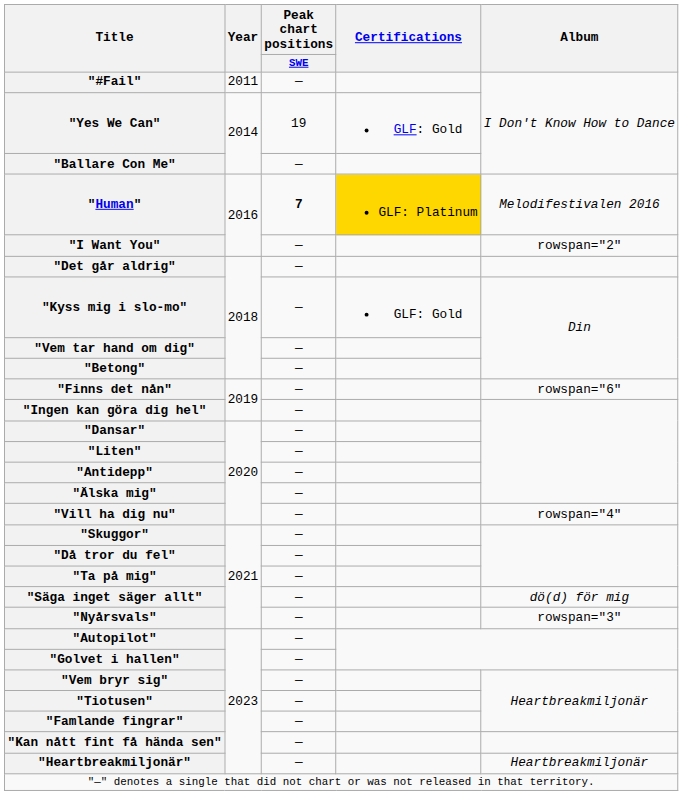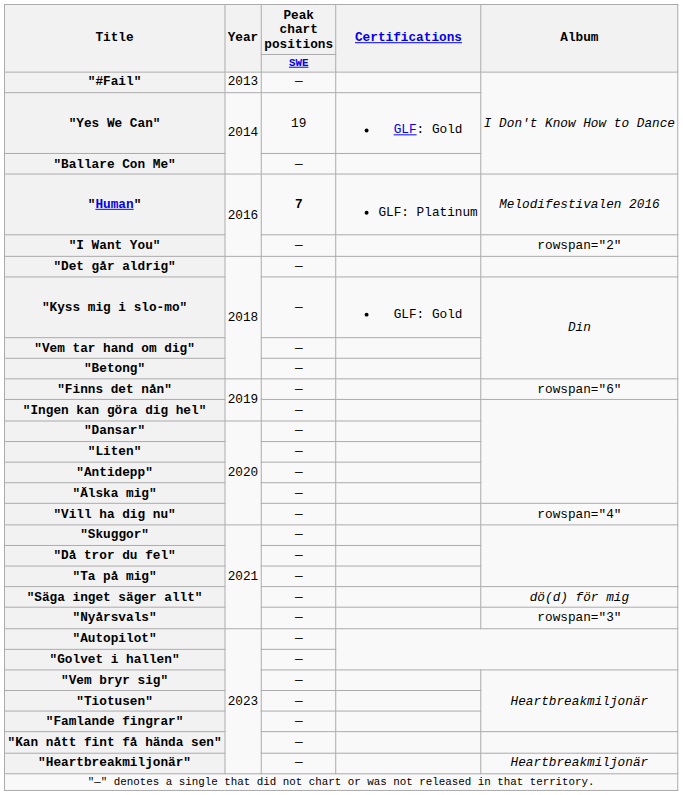"#Fail" | Year: 2011 -> 2013
"Human" | Certifications: gold background -> no background
